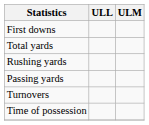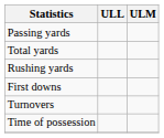rows swapped: First downs <-> Passing yards
